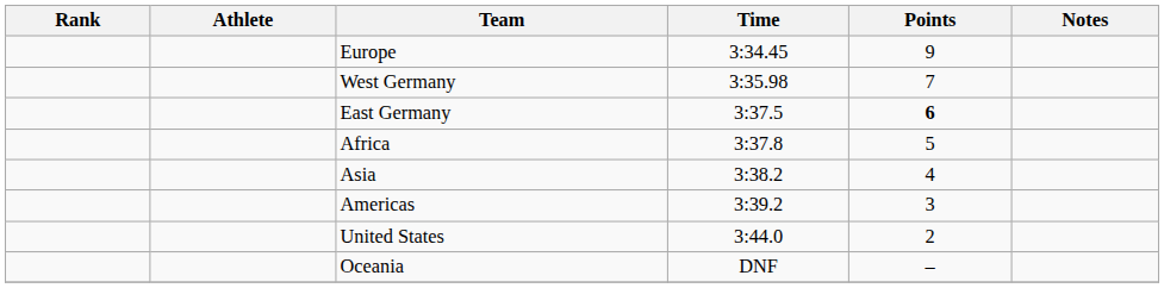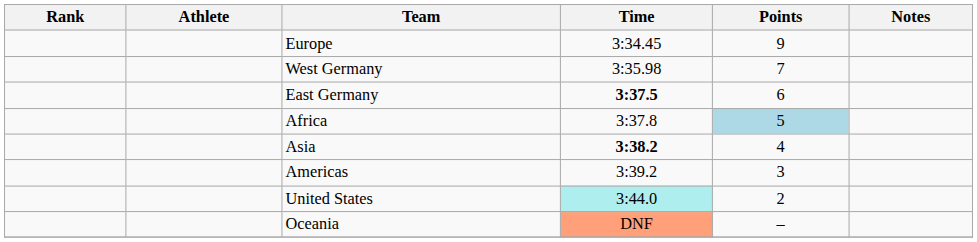East Germany | Time: normal -> bold
East Germany | Points: bold -> normal
Africa | Points: no background -> lightblue background
Asia | Time: normal -> bold
United States | Time: no background -> paleturquoise background
Oceania | Time: no background -> lightsalmon background
